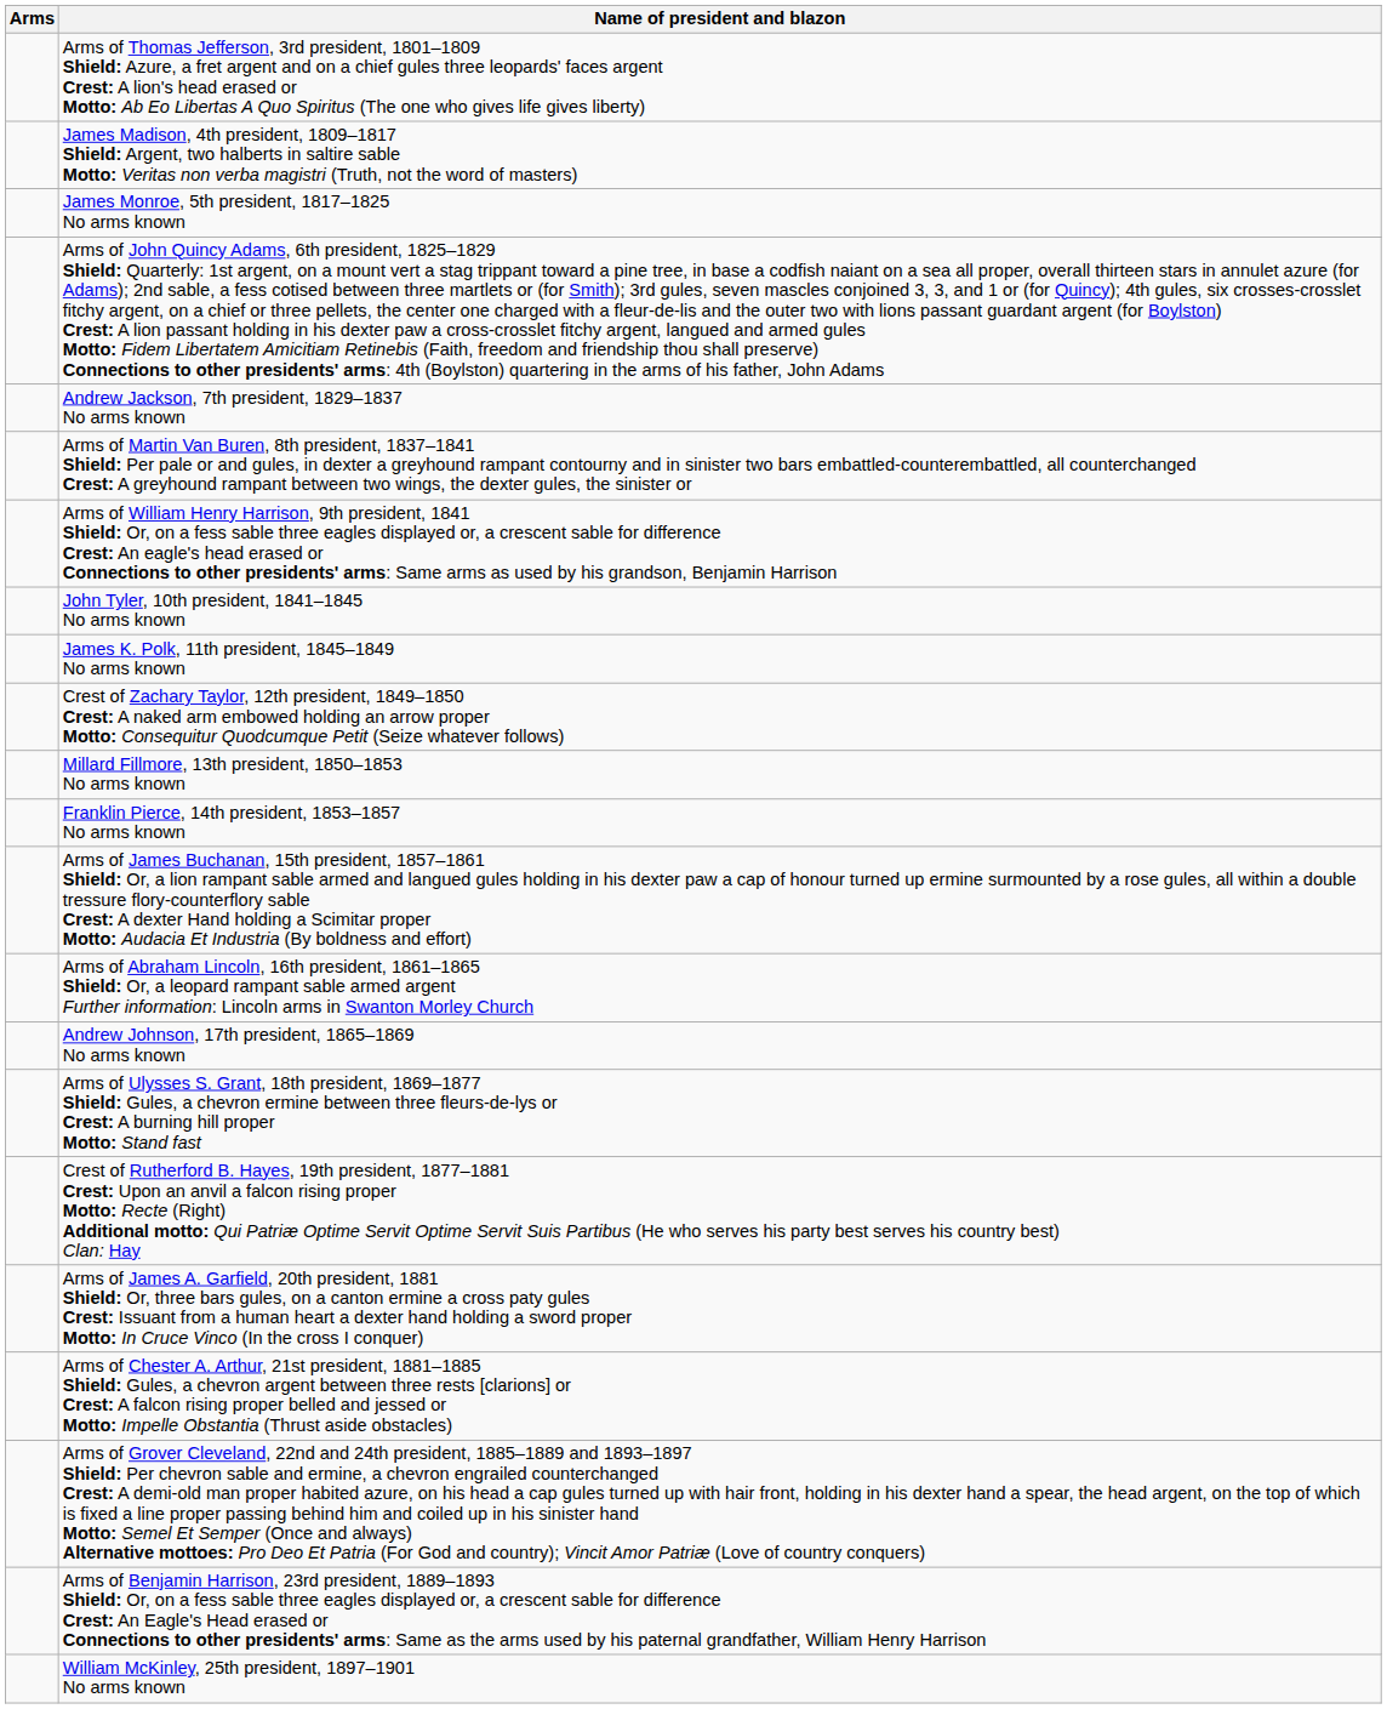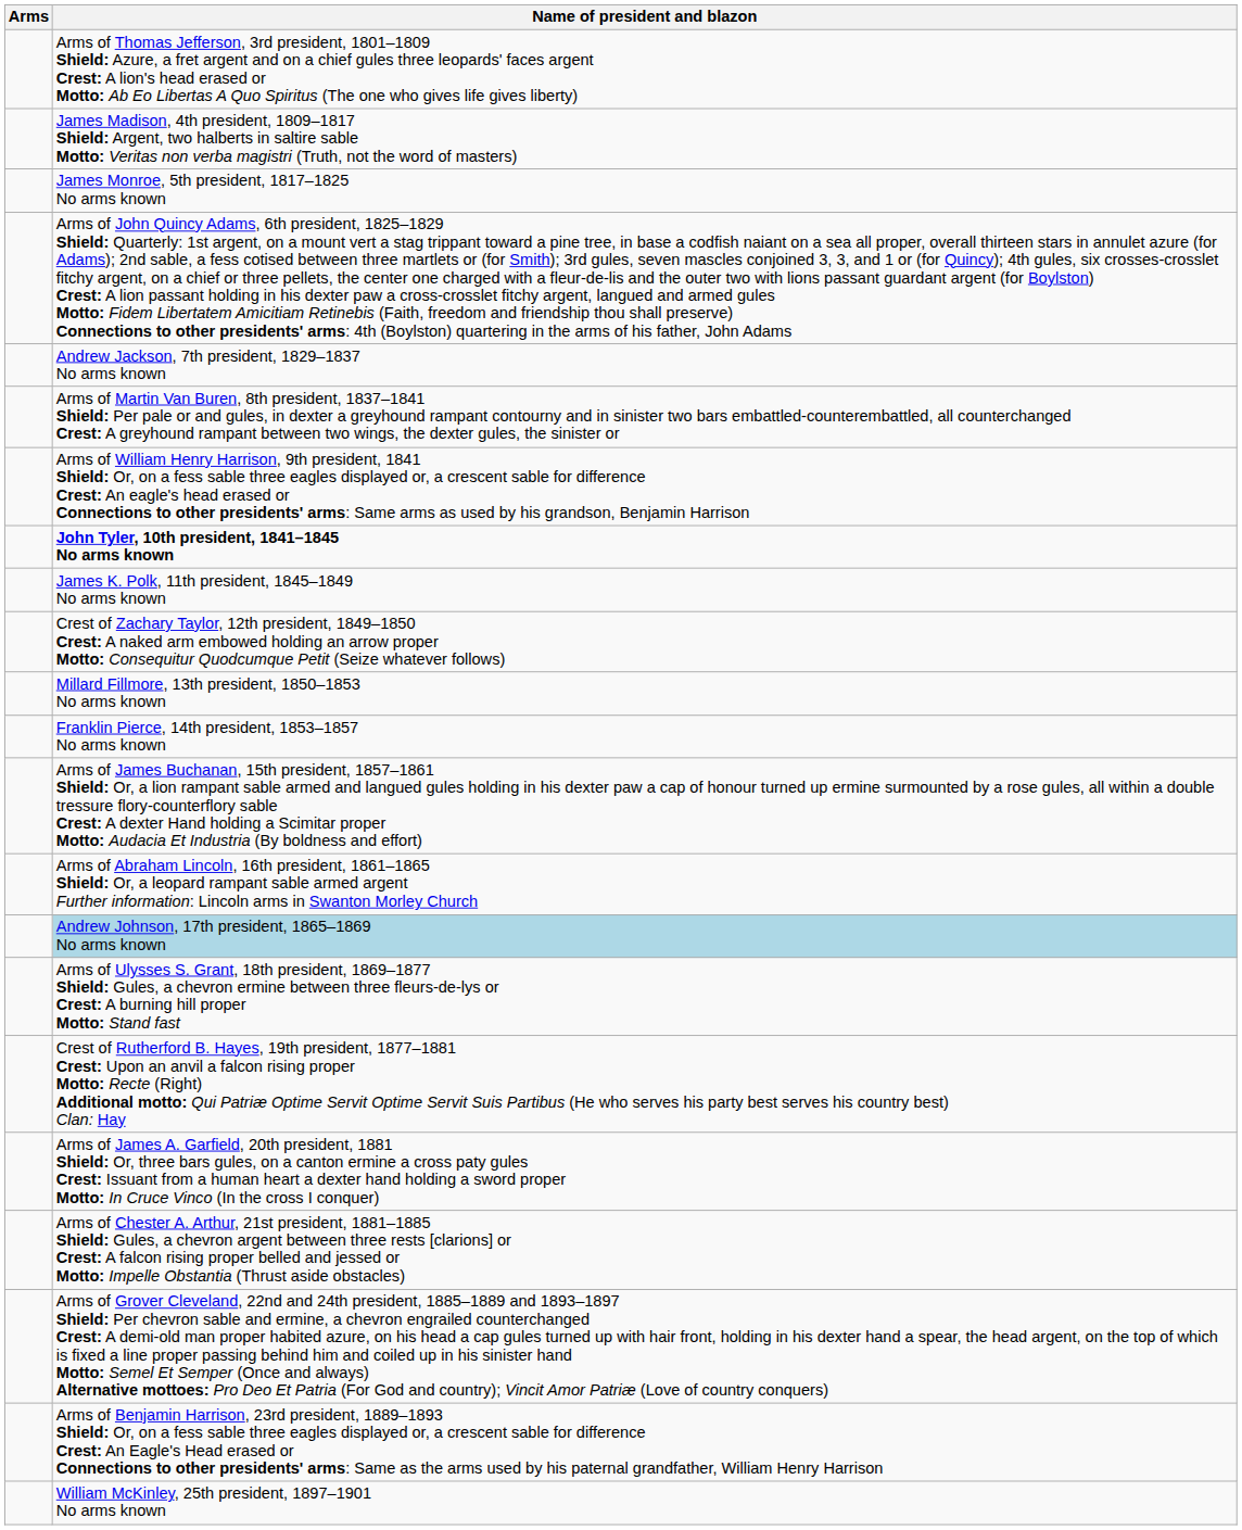John Tyler, 10th president, 1841–1845 No arms known | Name of president and blazon: normal -> bold
Andrew Johnson, 17th president, 1865–1869 No arms known | Name of president and blazon: no background -> lightblue background
